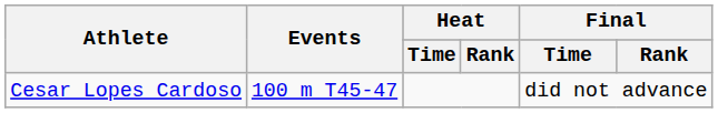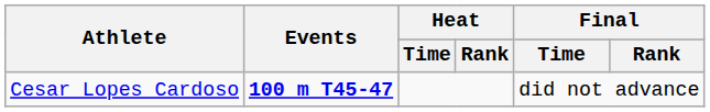Cesar Lopes Cardoso | Events: normal -> bold
